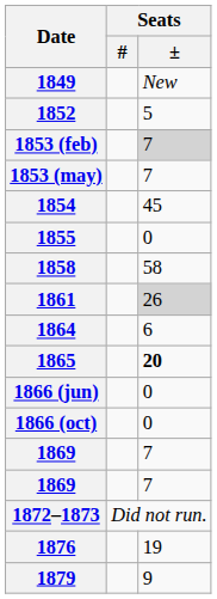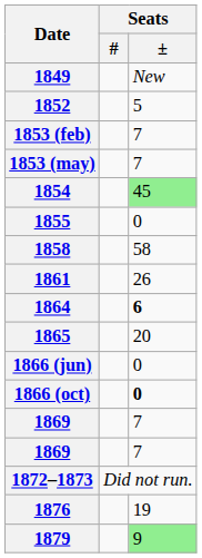1853 (feb) | Seats / ±: lightgrey background -> no background
1854 | Seats / ±: no background -> lightgreen background
1861 | Seats / ±: lightgrey background -> no background
1864 | Seats / ±: normal -> bold
1865 | Seats / ±: bold -> normal
1866 (oct) | Seats / ±: normal -> bold
1879 | Seats / ±: no background -> lightgreen background
